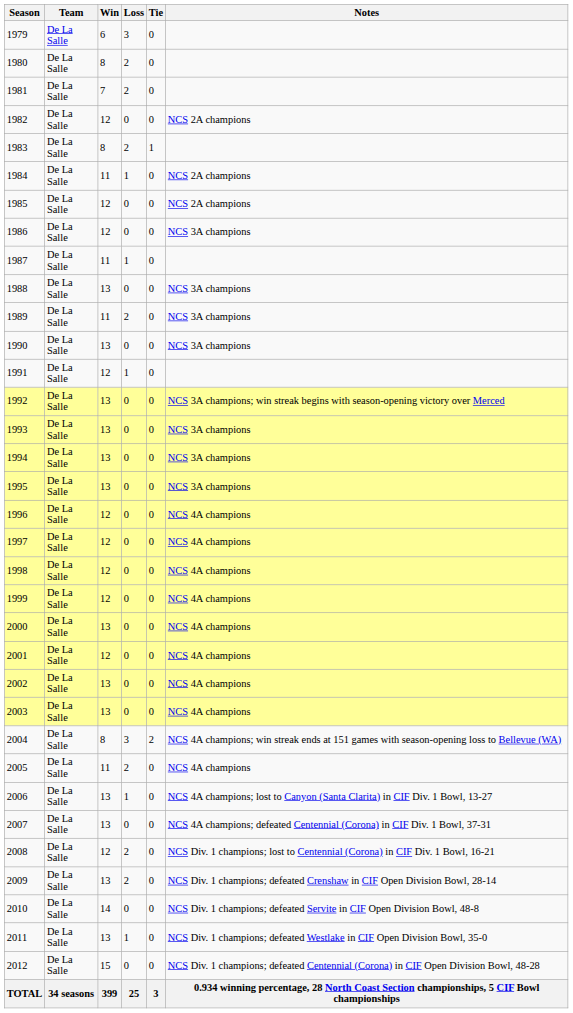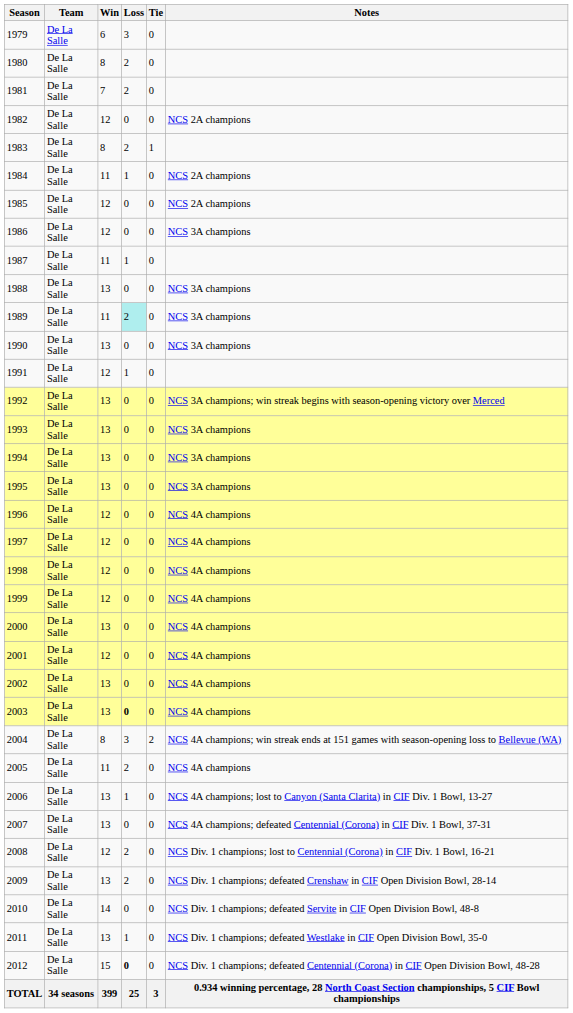1989 | Loss: no background -> paleturquoise background
2003 | Loss: normal -> bold
2012 | Loss: normal -> bold
